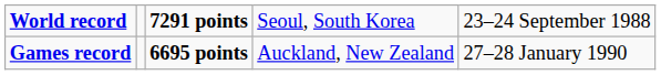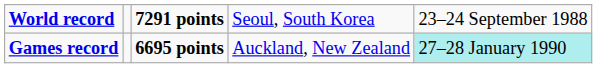Games record | column 5: no background -> paleturquoise background
